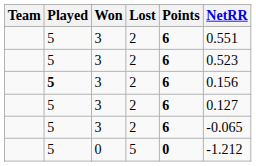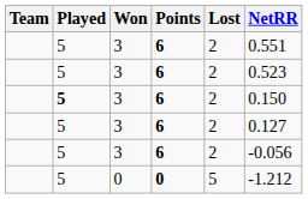columns swapped: Lost <-> Points
row 4 | NetRR: 0.156 -> 0.150
row 6 | NetRR: -0.065 -> -0.056
